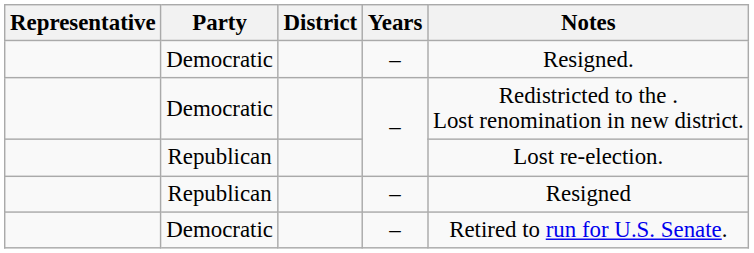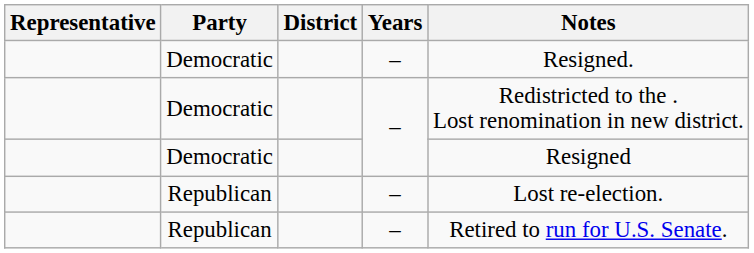row 4 | Party: Republican -> Democratic
row 4 | Notes: Lost re-election. -> Resigned
row 5 | Notes: Resigned -> Lost re-election.
row 6 | Party: Democratic -> Republican
